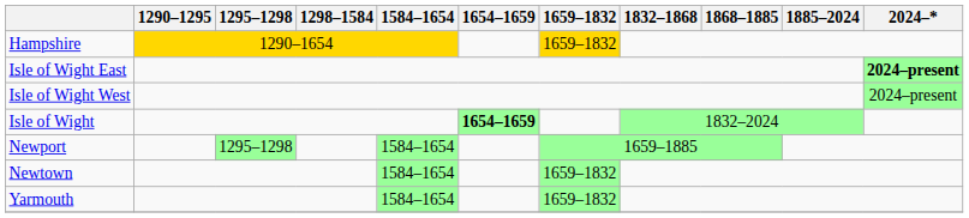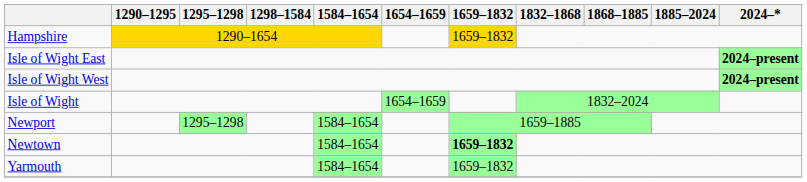Isle of Wight West | 2024–*: normal -> bold
Isle of Wight | 1654–1659: bold -> normal
Newtown | 1659–1832: normal -> bold
